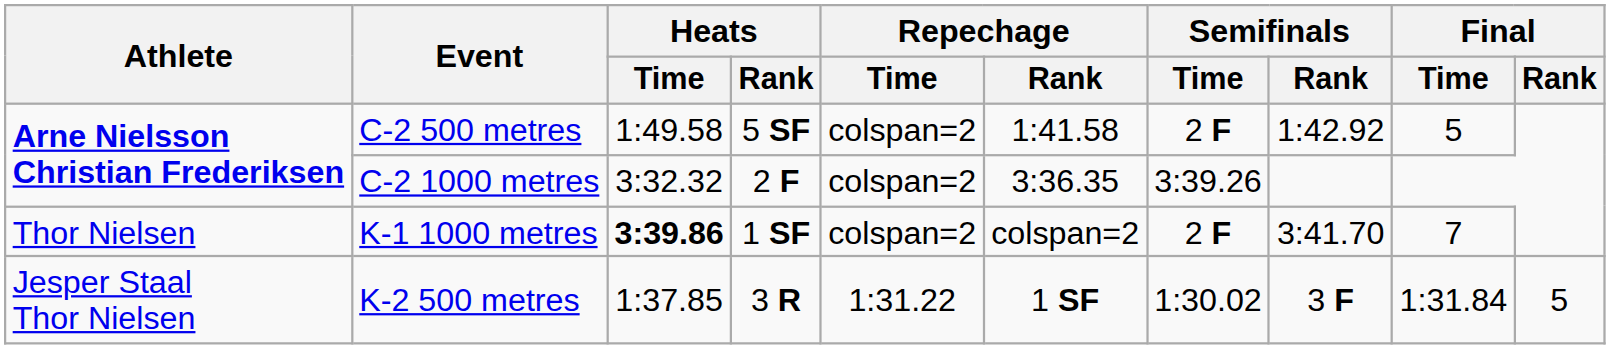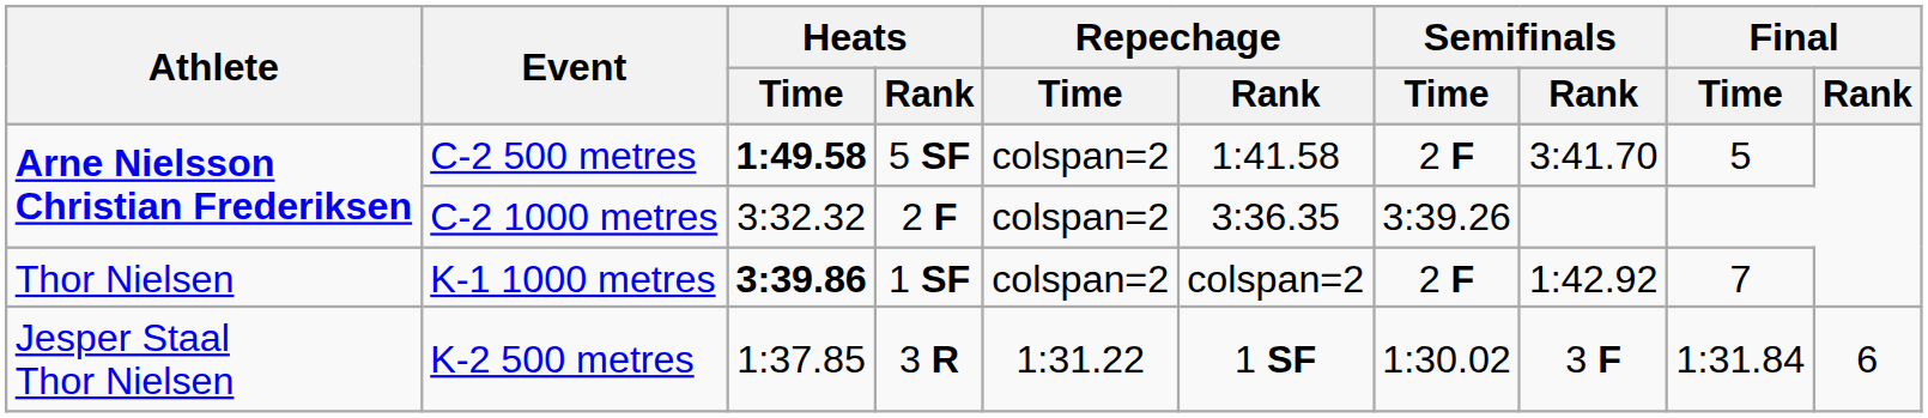C-2 500 metres | Heats / Time: normal -> bold
C-2 500 metres | Semifinals / Rank: 1:42.92 -> 3:41.70
K-1 1000 metres | Semifinals / Rank: 3:41.70 -> 1:42.92
K-2 500 metres | Final / Rank: 5 -> 6
